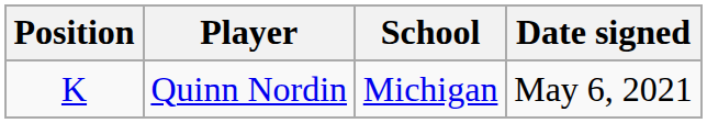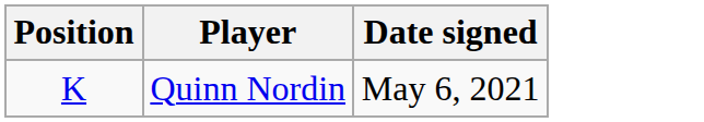- column: School | Michigan
